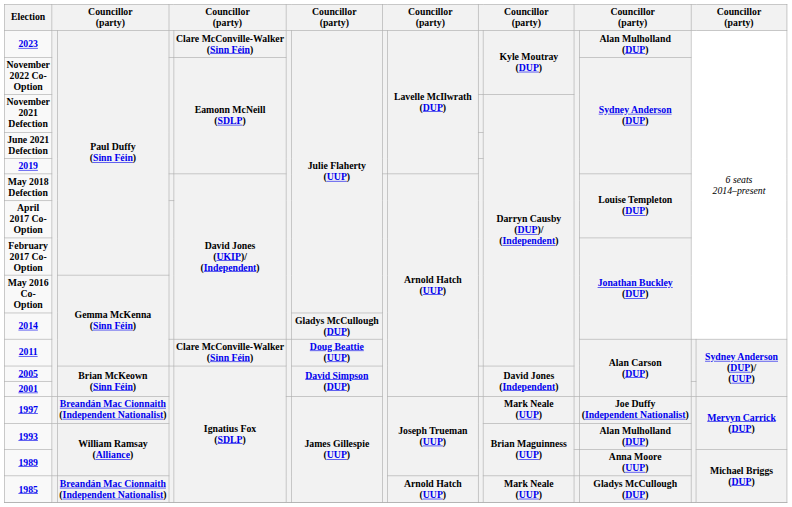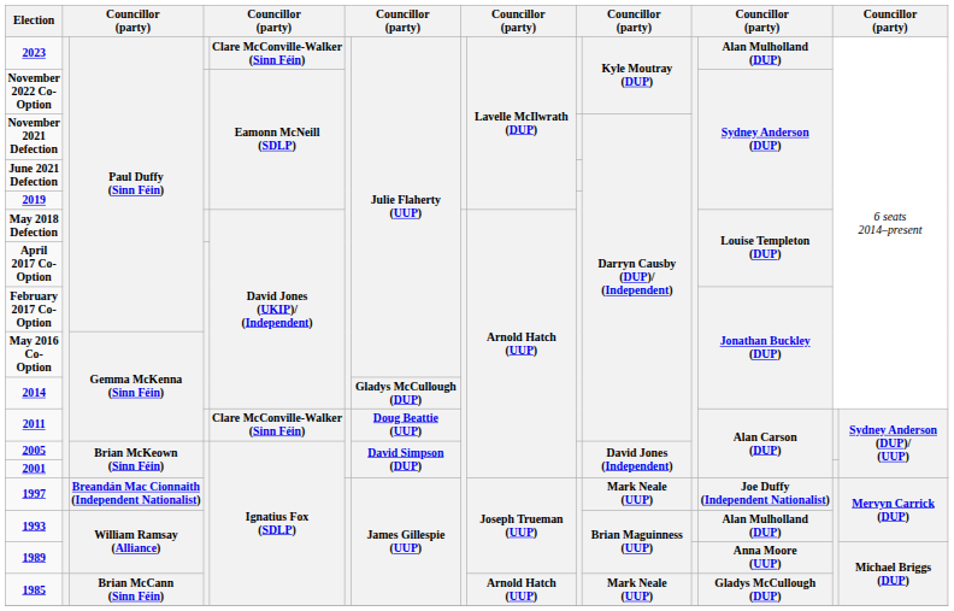1985 | column 3: Breandán Mac Cionnaith (Independent Nationalist) -> Brian McCann (Sinn Féin)
